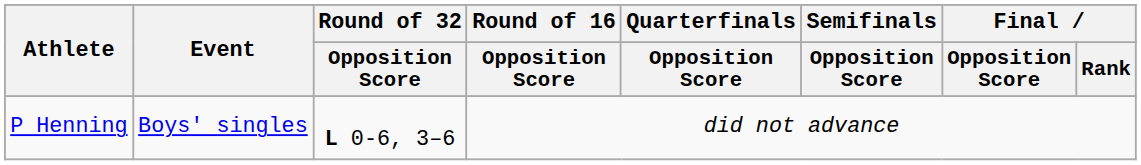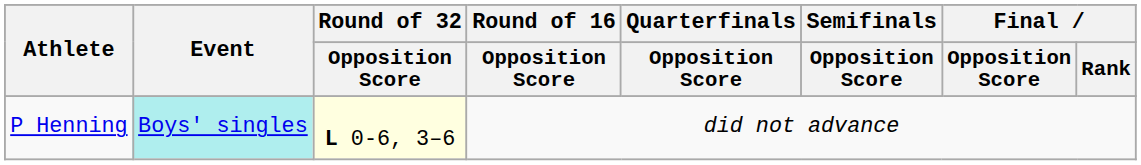P Henning | Event: no background -> paleturquoise background
P Henning | Round of 32 / Opposition Score: no background -> lightyellow background
